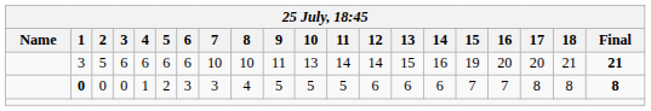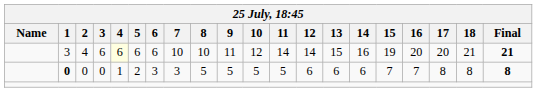row 3 | 2: 5 -> 4
row 3 | 4: no background -> lightyellow background
row 3 | 10: 13 -> 12
row 4 | 8: 4 -> 5
